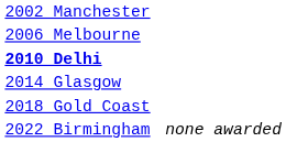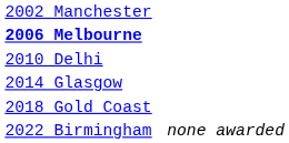2006 Melbourne | column 1: normal -> bold
2010 Delhi | column 1: bold -> normal
